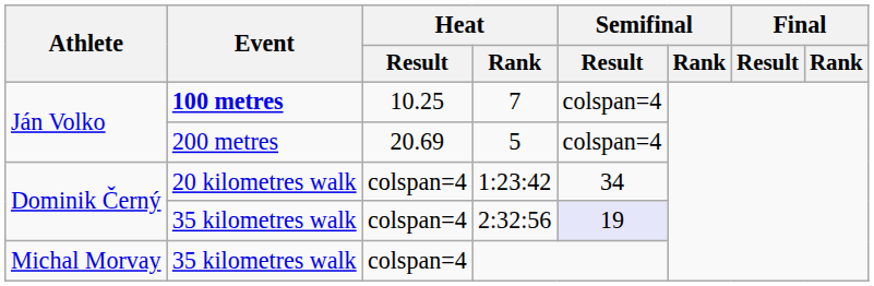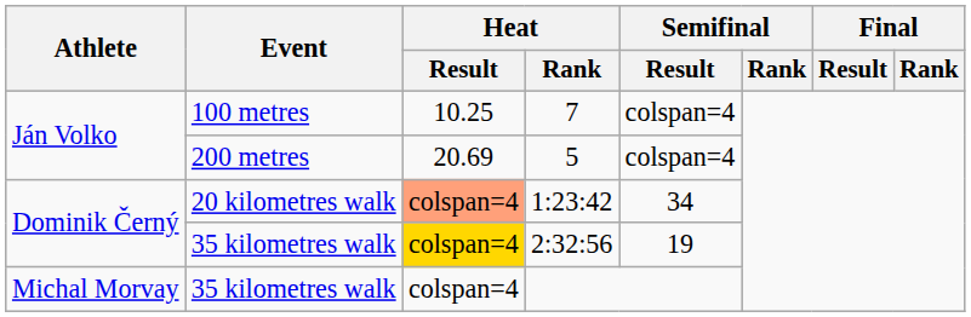7 | Event: bold -> normal
1:23:42 | Heat / Result: no background -> lightsalmon background
2:32:56 | Heat / Result: no background -> gold background
2:32:56 | Semifinal / Result: lavender background -> no background
